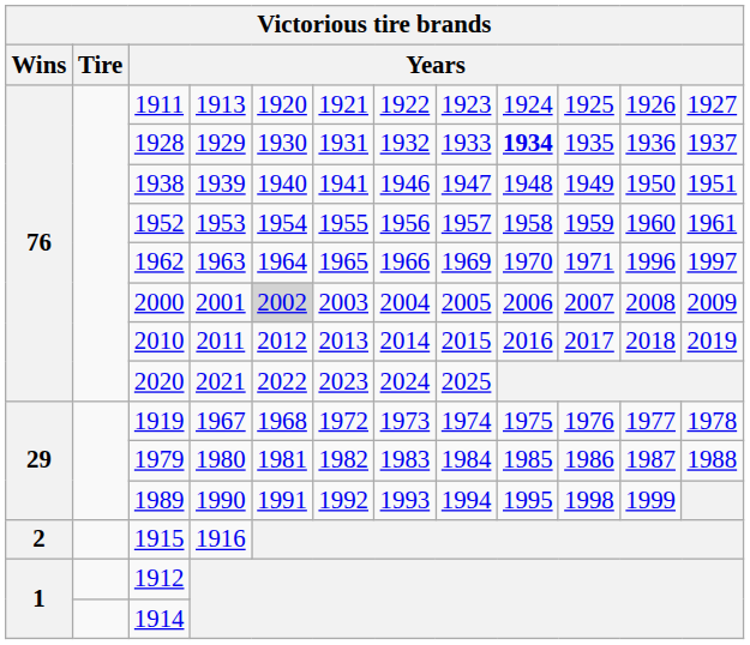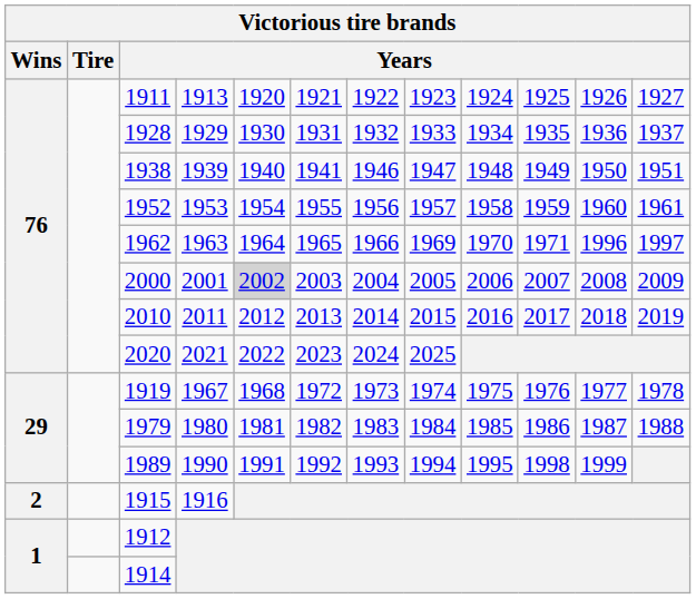1928 | column 9: bold -> normal
